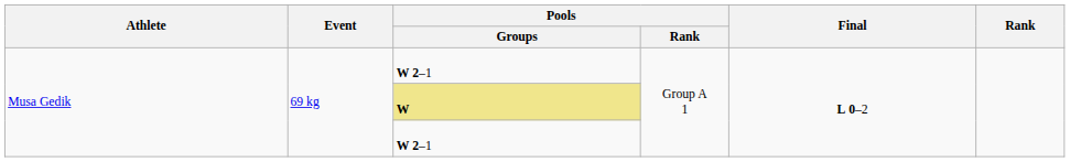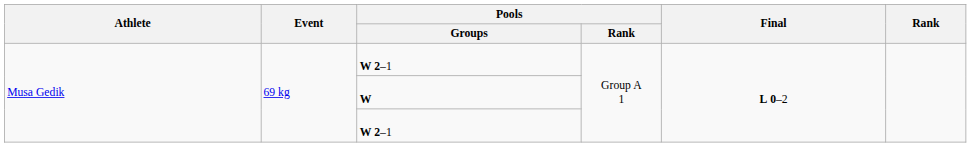W | Pools / Groups: khaki background -> no background
